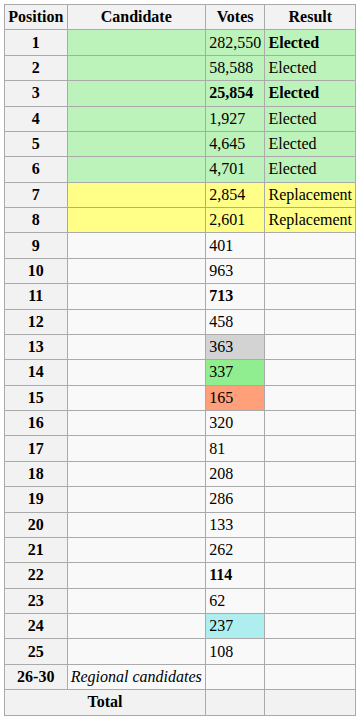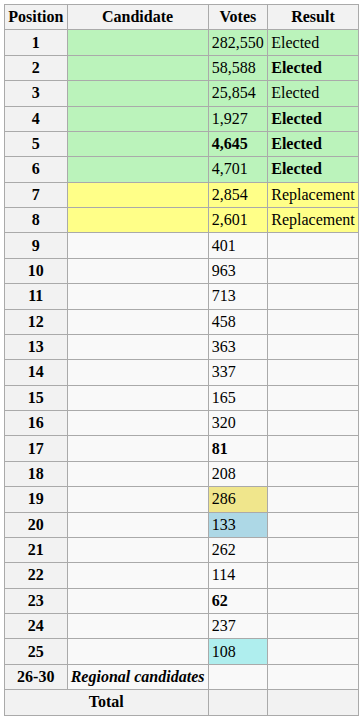1 | Result: bold -> normal
2 | Result: normal -> bold
3 | Votes: bold -> normal
3 | Result: bold -> normal
4 | Result: normal -> bold
5 | Votes: normal -> bold
5 | Result: normal -> bold
6 | Result: normal -> bold
11 | Votes: bold -> normal
13 | Votes: lightgrey background -> no background
14 | Votes: lightgreen background -> no background
15 | Votes: lightsalmon background -> no background
17 | Votes: normal -> bold
19 | Votes: no background -> khaki background
20 | Votes: no background -> lightblue background
22 | Votes: bold -> normal
23 | Votes: normal -> bold
24 | Votes: paleturquoise background -> no background
25 | Votes: no background -> paleturquoise background
26-30 | Candidate: normal -> bold
